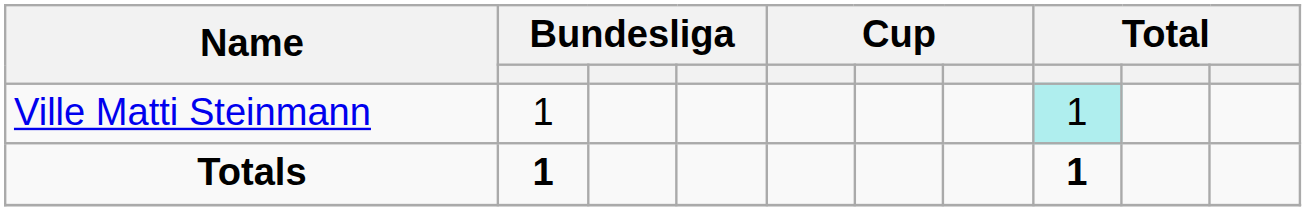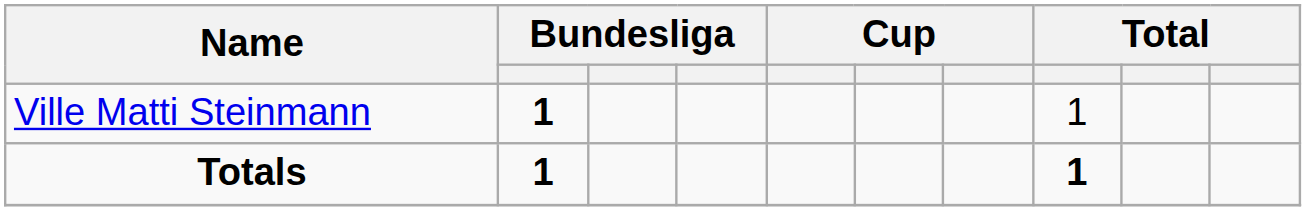Ville Matti Steinmann | column 2: normal -> bold
Ville Matti Steinmann | column 8: paleturquoise background -> no background
